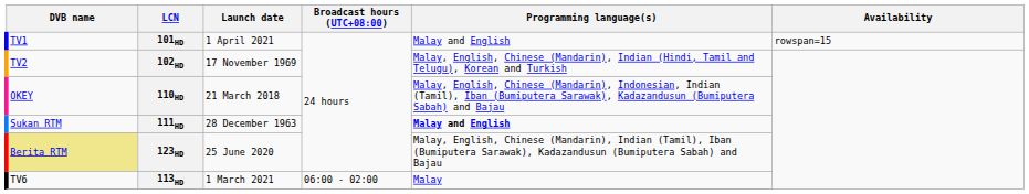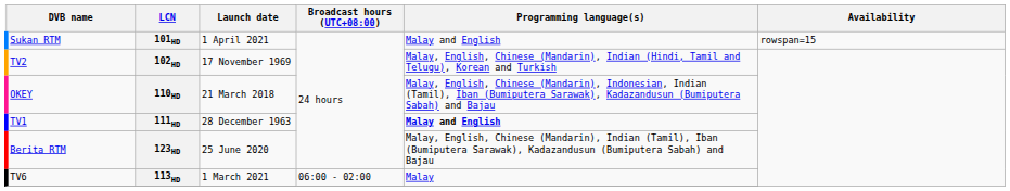101HD | DVB name: TV1 -> Sukan RTM
111HD | DVB name: Sukan RTM -> TV1
123HD | DVB name: khaki background -> no background
